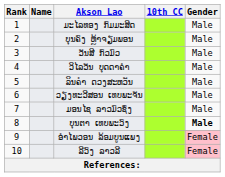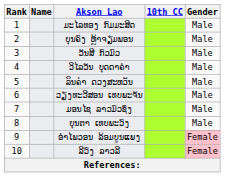ບຸນຕາ ເທບພະວົງ | Gender: bold -> normal
